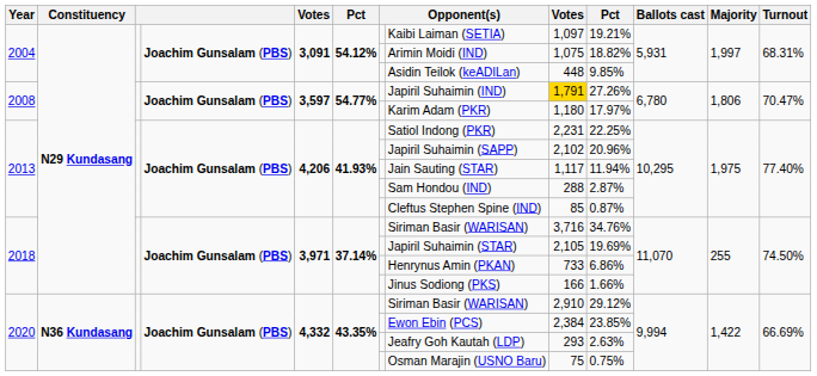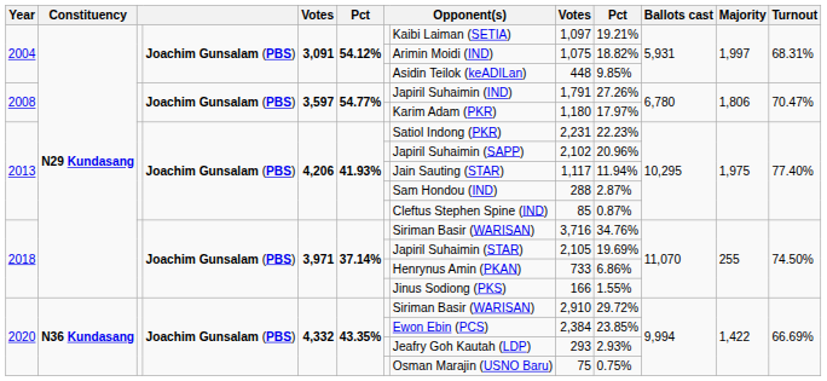row 5 | column 9: gold background -> no background
row 7 | column 10: 22.25% -> 22.23%
row 15 | column 10: 1.66% -> 1.55%
row 16 | column 10: 29.12% -> 29.72%
row 18 | column 10: 2.63% -> 2.93%
